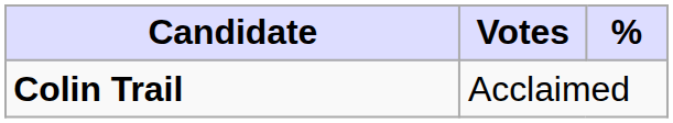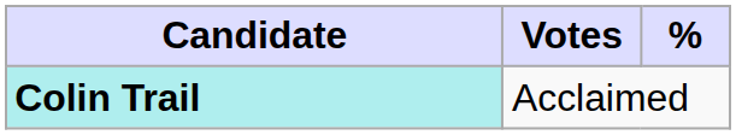Colin Trail | Candidate: no background -> paleturquoise background
